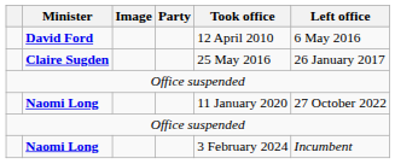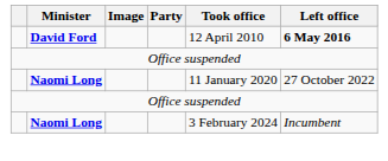David Ford | Left office: normal -> bold
- row: Claire Sugden | 25 May 2016 | 26 January 2017
